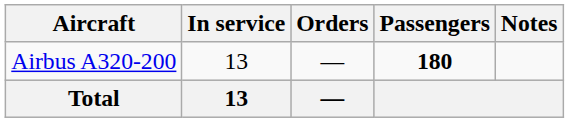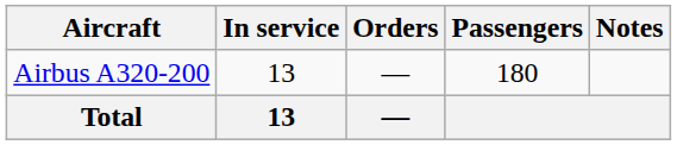Airbus A320-200 | Passengers: bold -> normal
